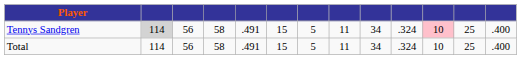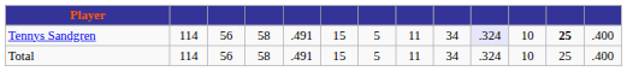Tennys Sandgren | column 2: lightgrey background -> no background
Tennys Sandgren | column 10: no background -> lavender background
Tennys Sandgren | column 11: pink background -> no background
Tennys Sandgren | column 12: normal -> bold
